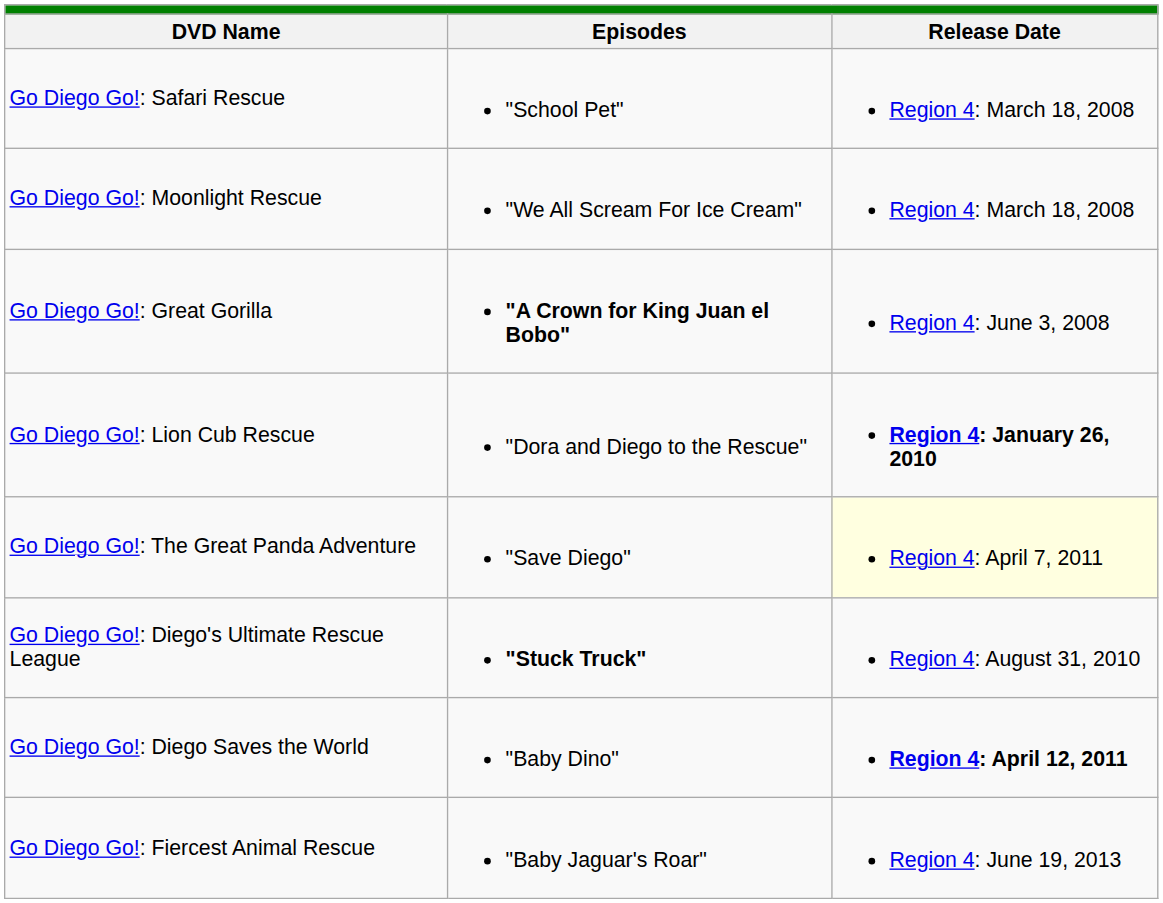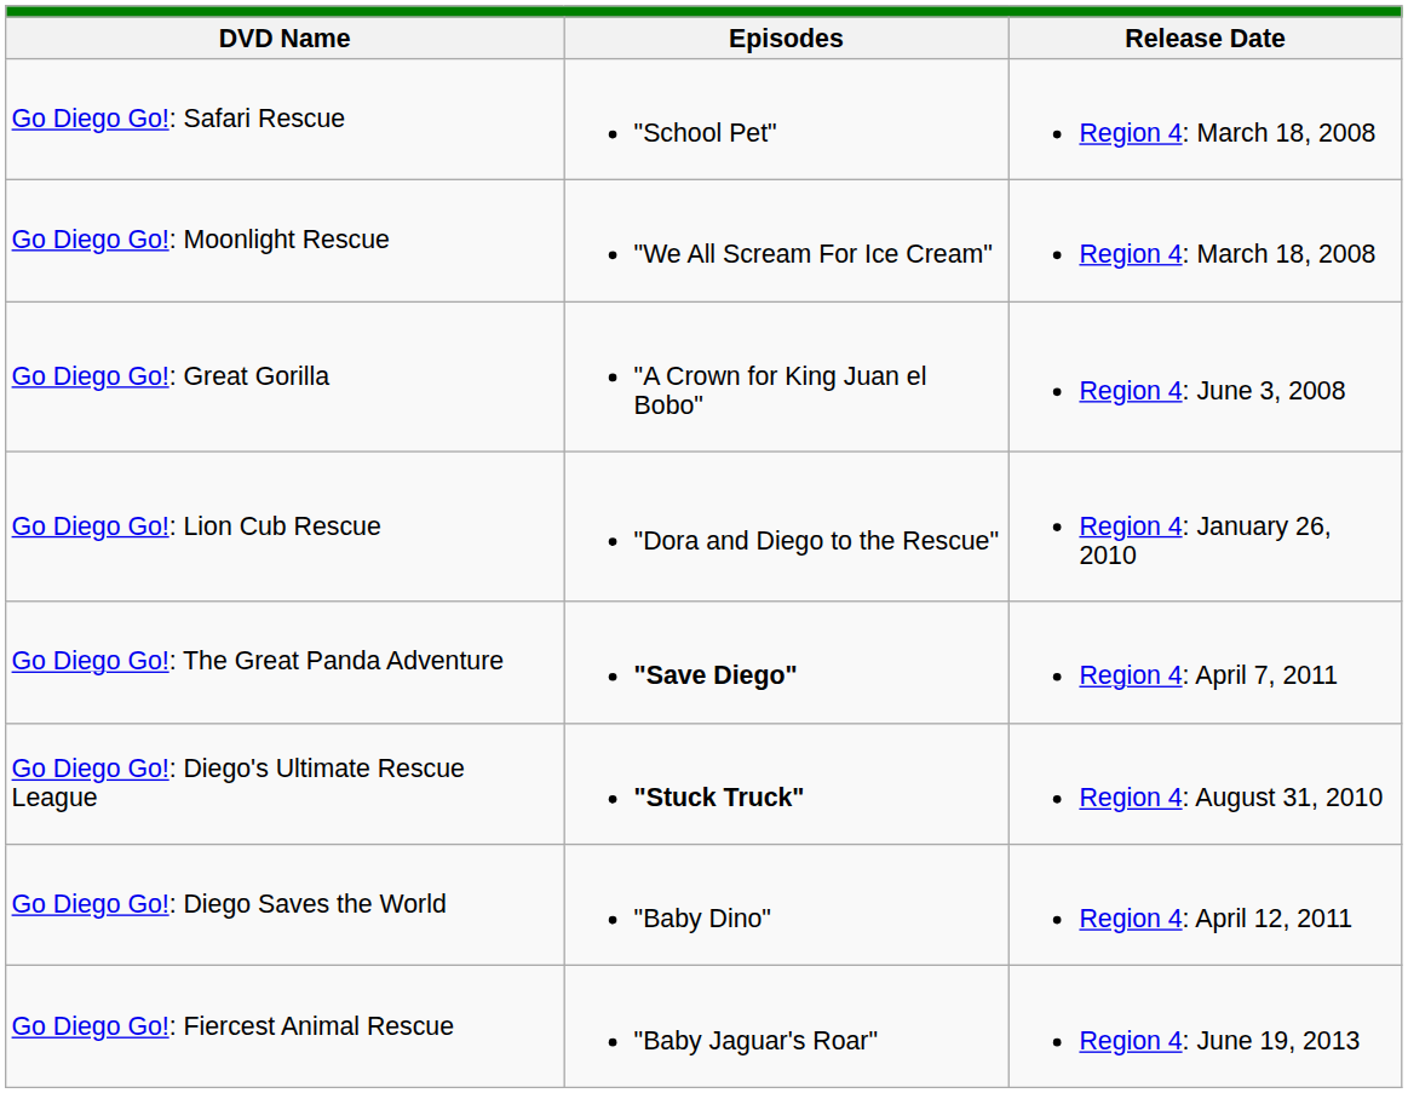Go Diego Go!: Great Gorilla | column 2: bold -> normal
Go Diego Go!: Lion Cub Rescue | column 3: bold -> normal
Go Diego Go!: The Great Panda Adventure | column 2: normal -> bold
Go Diego Go!: The Great Panda Adventure | column 3: lightyellow background -> no background
Go Diego Go!: Diego Saves the World | column 3: bold -> normal
